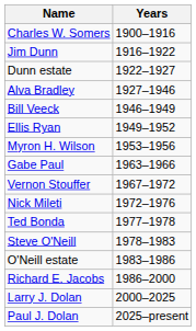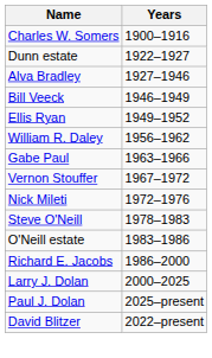- row: Jim Dunn | 1916–1922
- row: Myron H. Wilson | 1953–1956
+ row: William R. Daley | 1956–1962
- row: Ted Bonda | 1977–1978
+ row: David Blitzer | 2022–present
